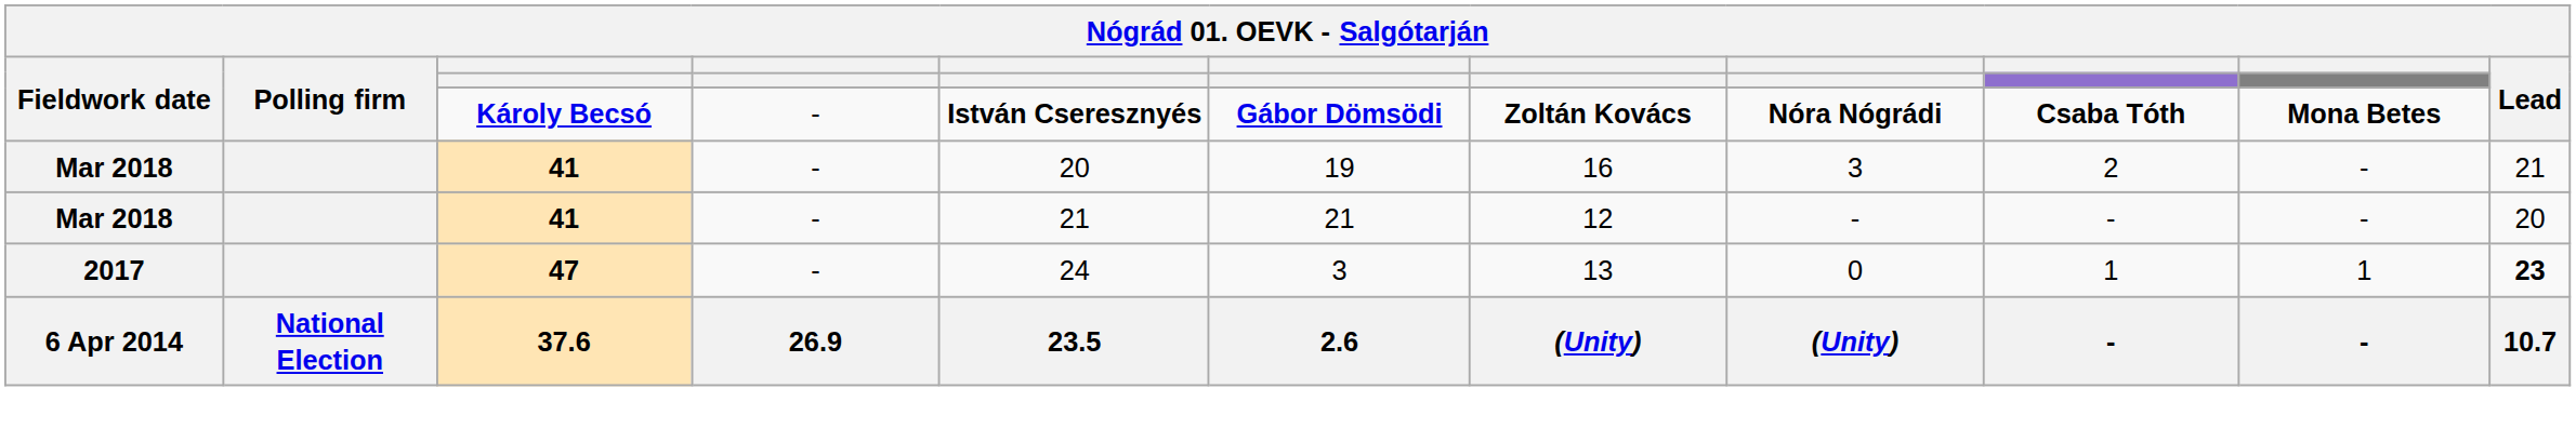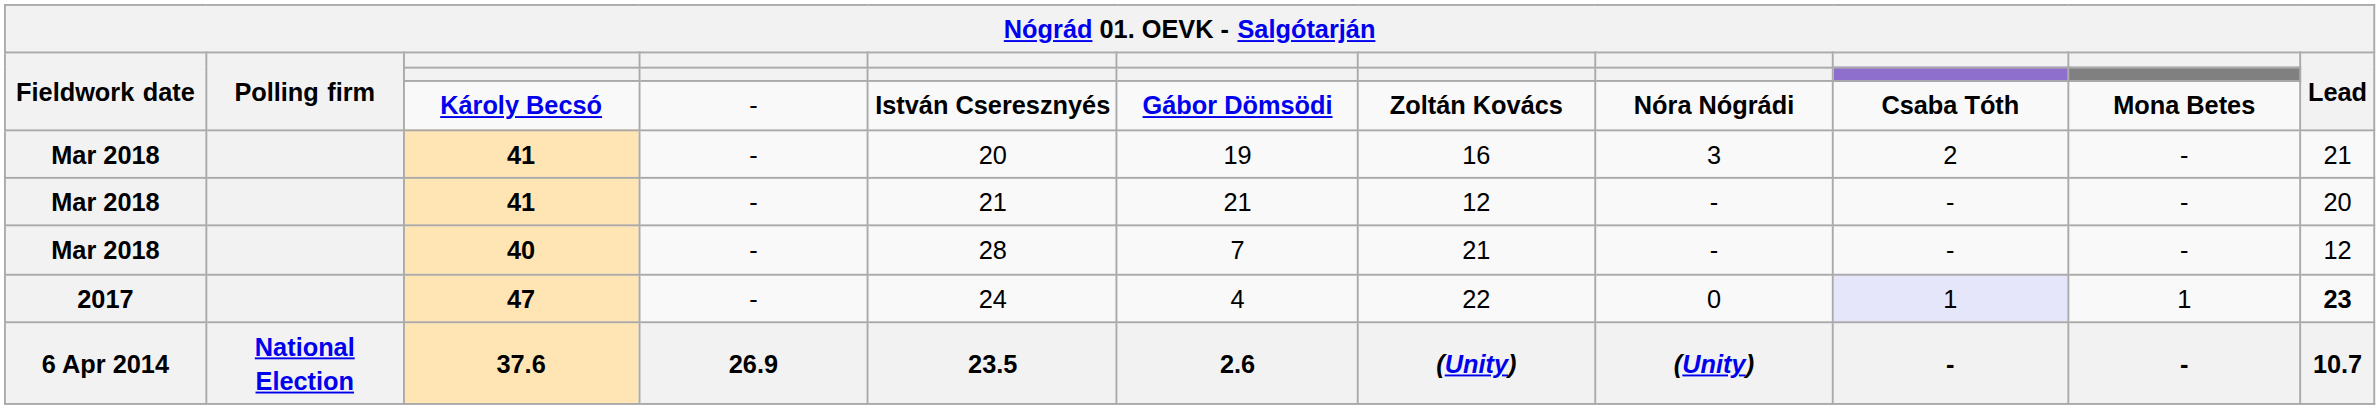+ row: Mar 2018 | 40 | - | 28 | 7 | 21 | - | - | - | 12
47 | column 6: 3 -> 4
47 | column 7: 13 -> 22
47 | column 9: no background -> lavender background
